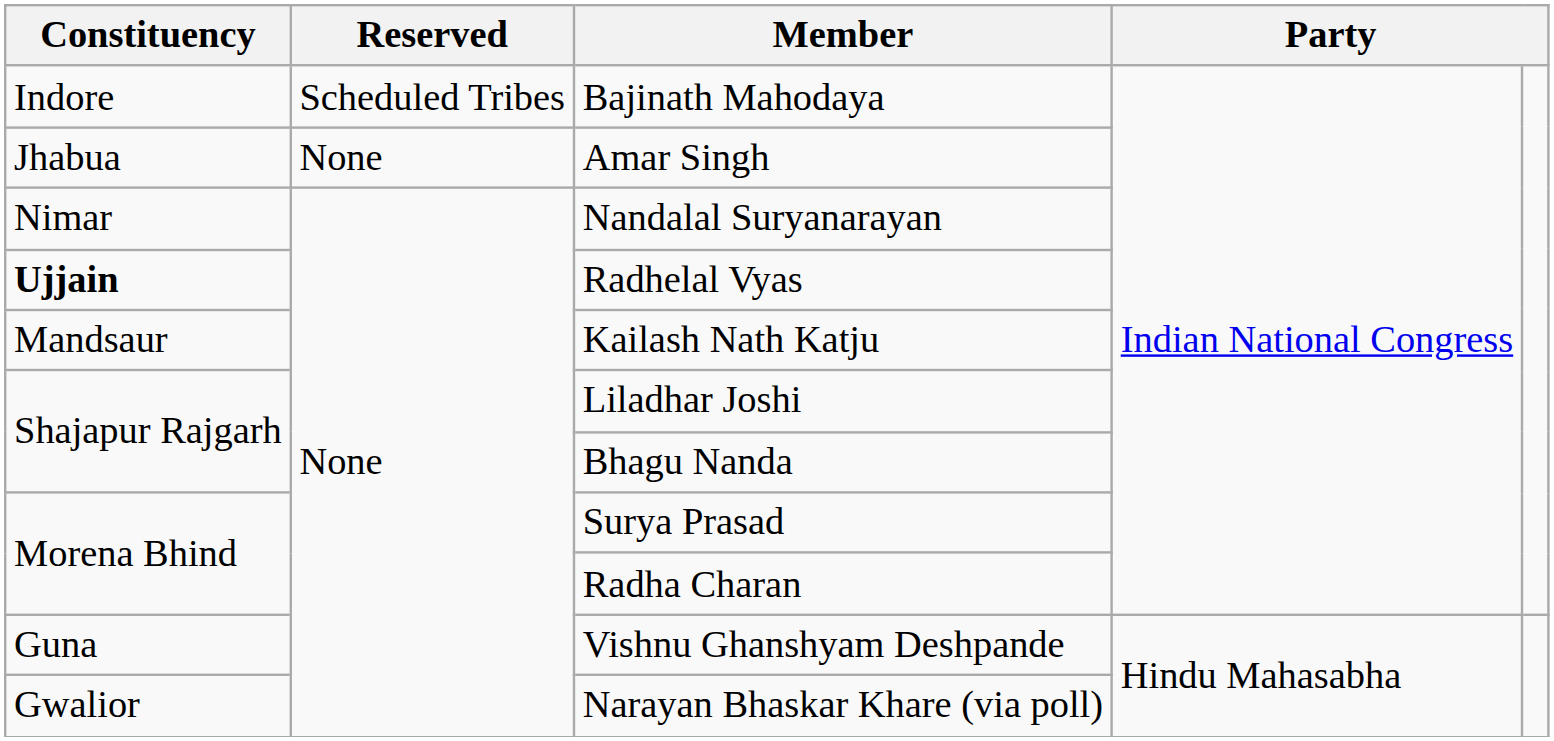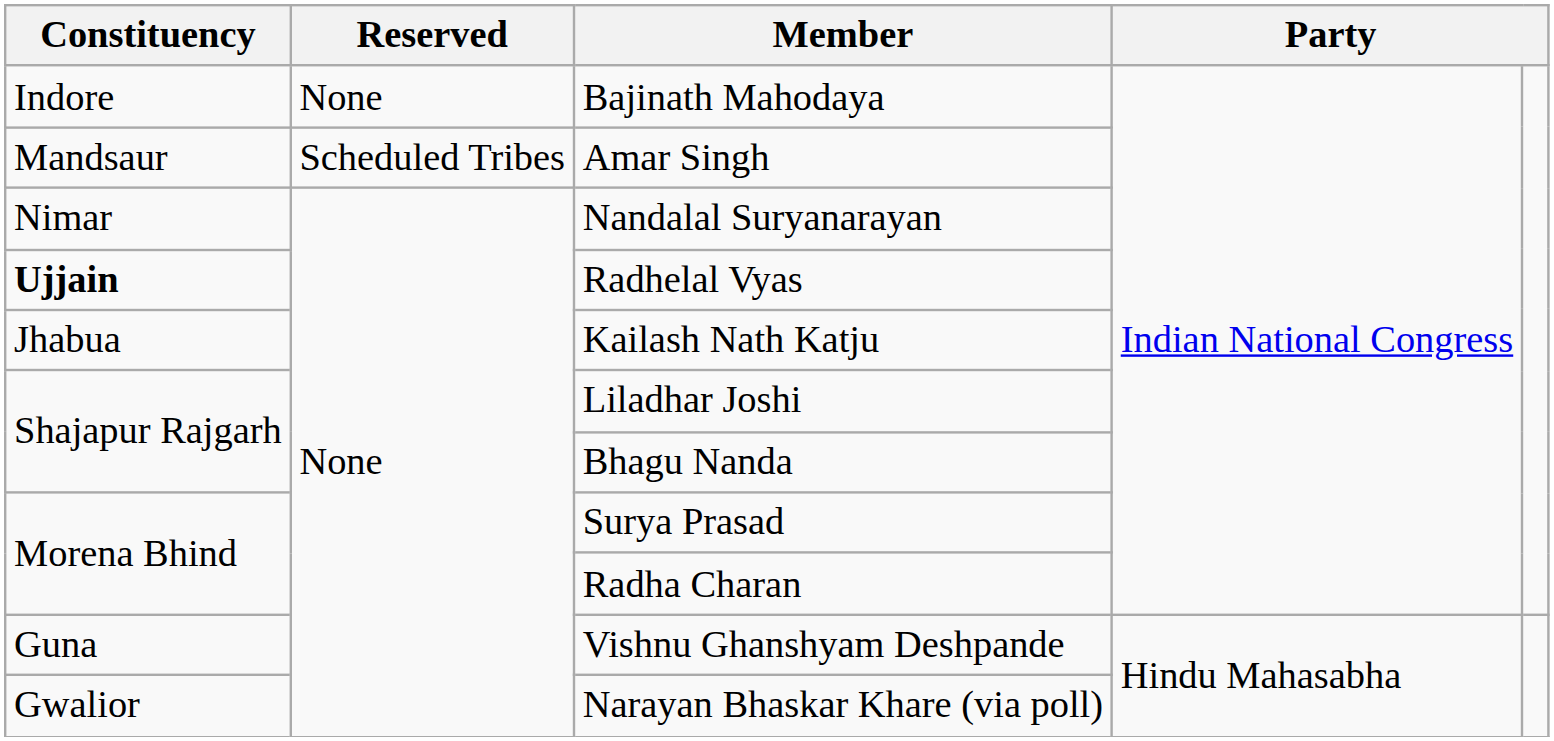Bajinath Mahodaya | Reserved: Scheduled Tribes -> None
Amar Singh | Constituency: Jhabua -> Mandsaur
Amar Singh | Reserved: None -> Scheduled Tribes
Kailash Nath Katju | Constituency: Mandsaur -> Jhabua
